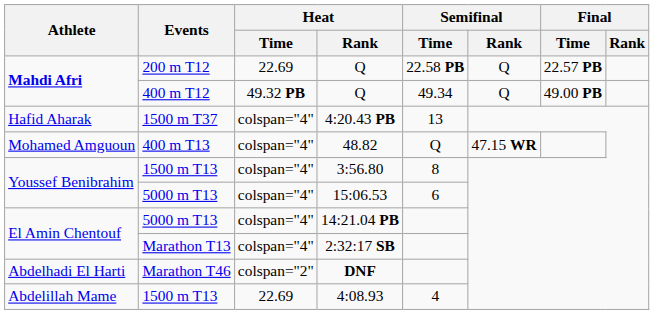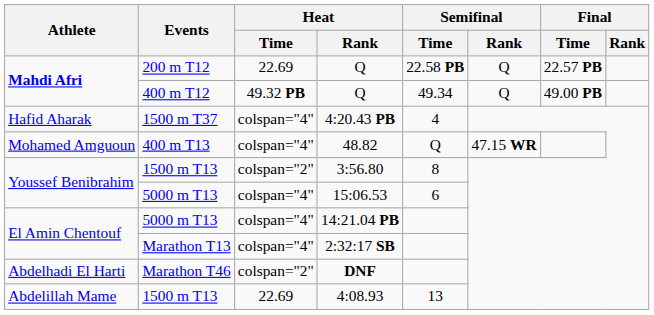4:20.43 PB | Semifinal / Time: 13 -> 4
3:56.80 | Heat / Time: colspan="4" -> colspan="2"
4:08.93 | Semifinal / Time: 4 -> 13
